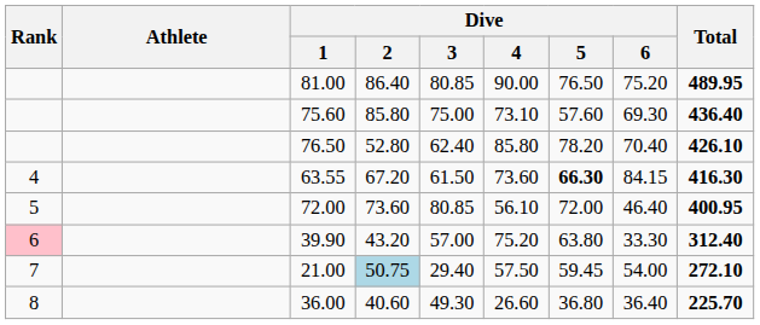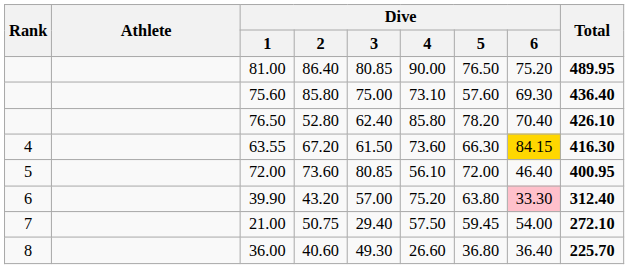63.55 | Dive / 5: bold -> normal
63.55 | Dive / 6: no background -> gold background
39.90 | Rank: pink background -> no background
39.90 | Dive / 6: no background -> pink background
21.00 | Dive / 2: lightblue background -> no background
